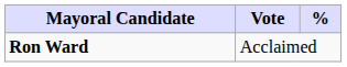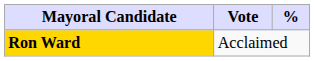Ron Ward | Mayoral Candidate: no background -> gold background
